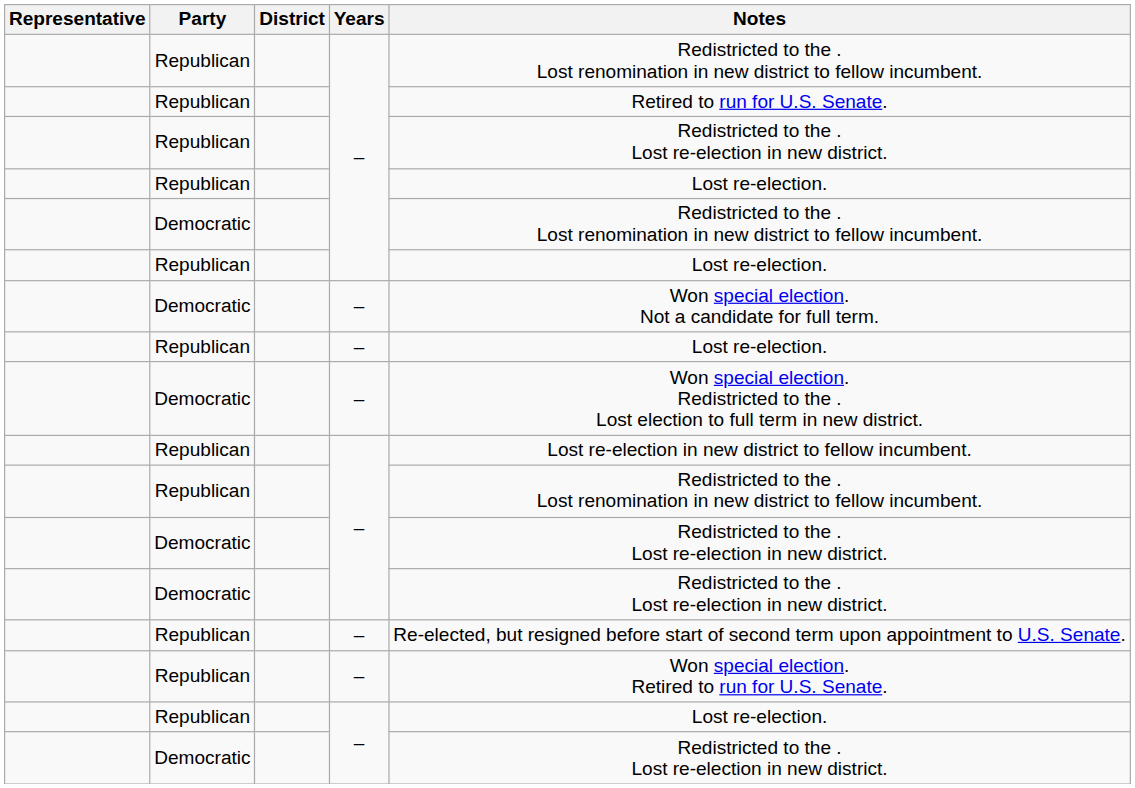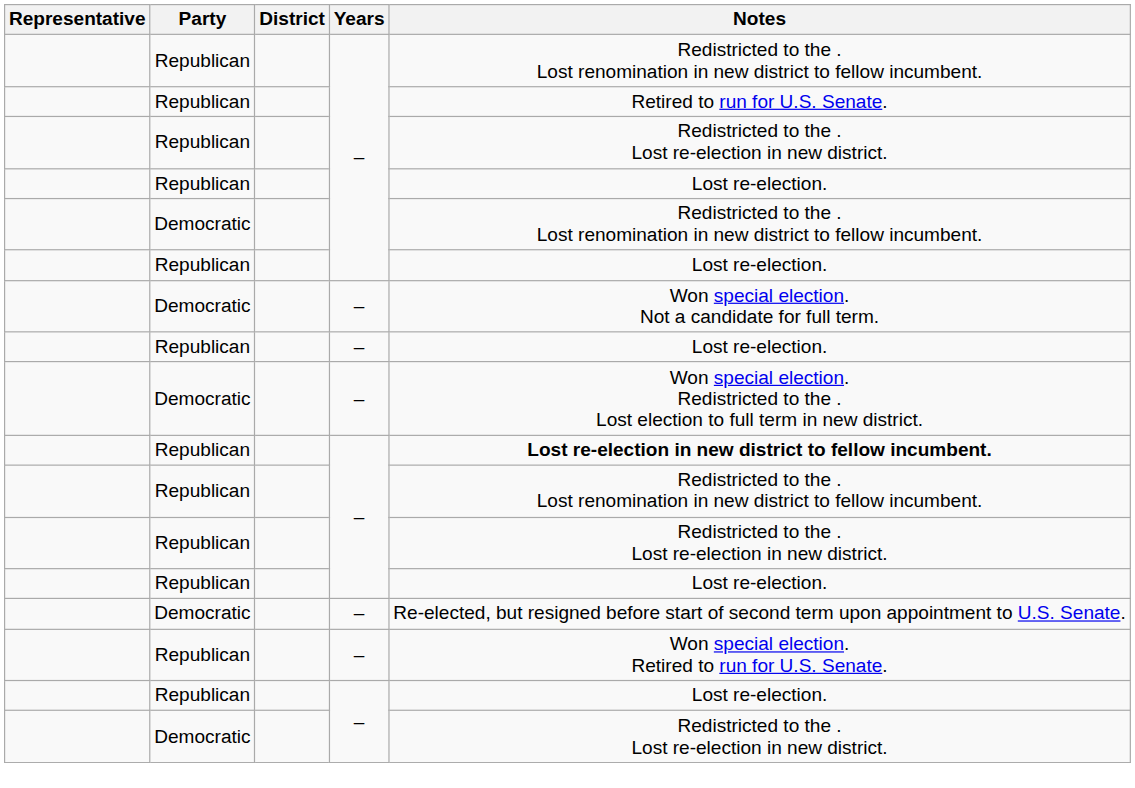row 11 | Notes: normal -> bold
row 13 | Party: Democratic -> Republican
row 14 | Party: Democratic -> Republican
row 14 | Notes: Redistricted to the . Lost re-election in new district. -> Lost re-election.
row 15 | Party: Republican -> Democratic
